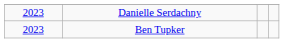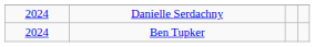Danielle Serdachny | column 1: 2023 -> 2024
Ben Tupker | column 1: 2023 -> 2024
